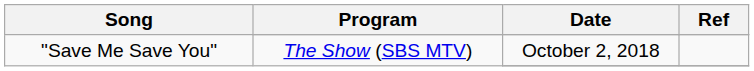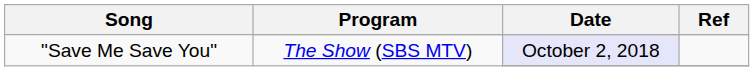The Show (SBS MTV) / October 2, 2018 | Date: no background -> lavender background
